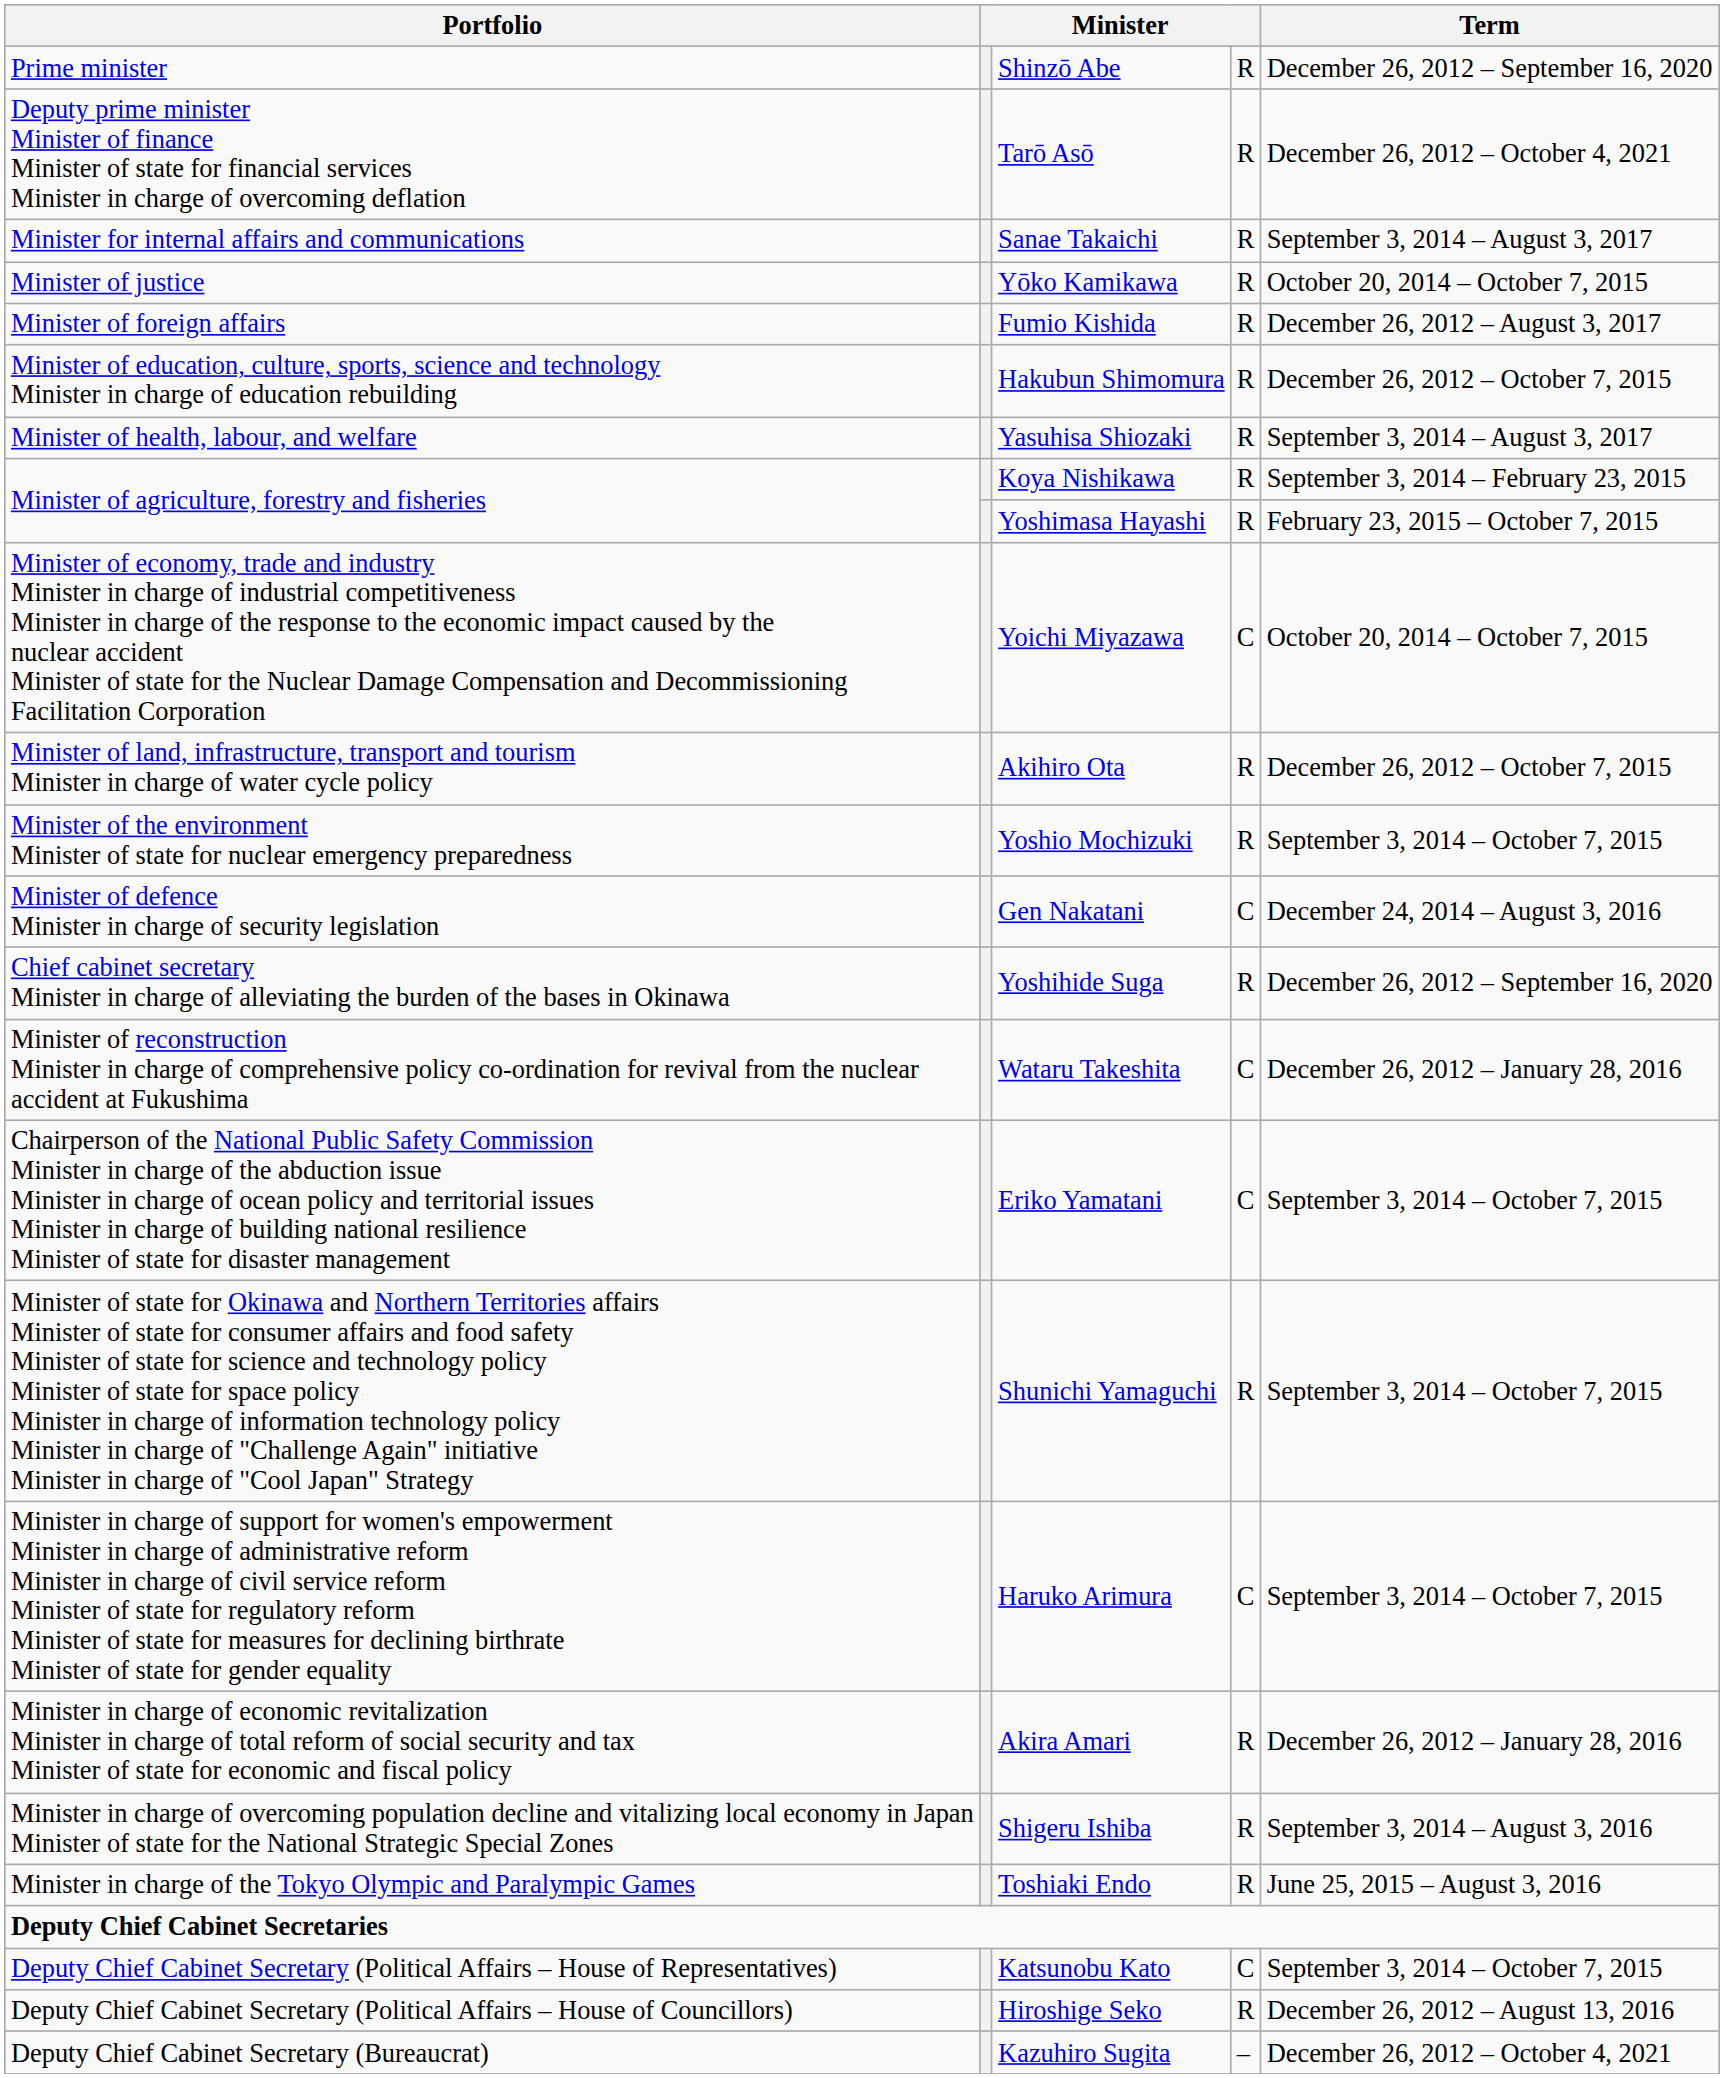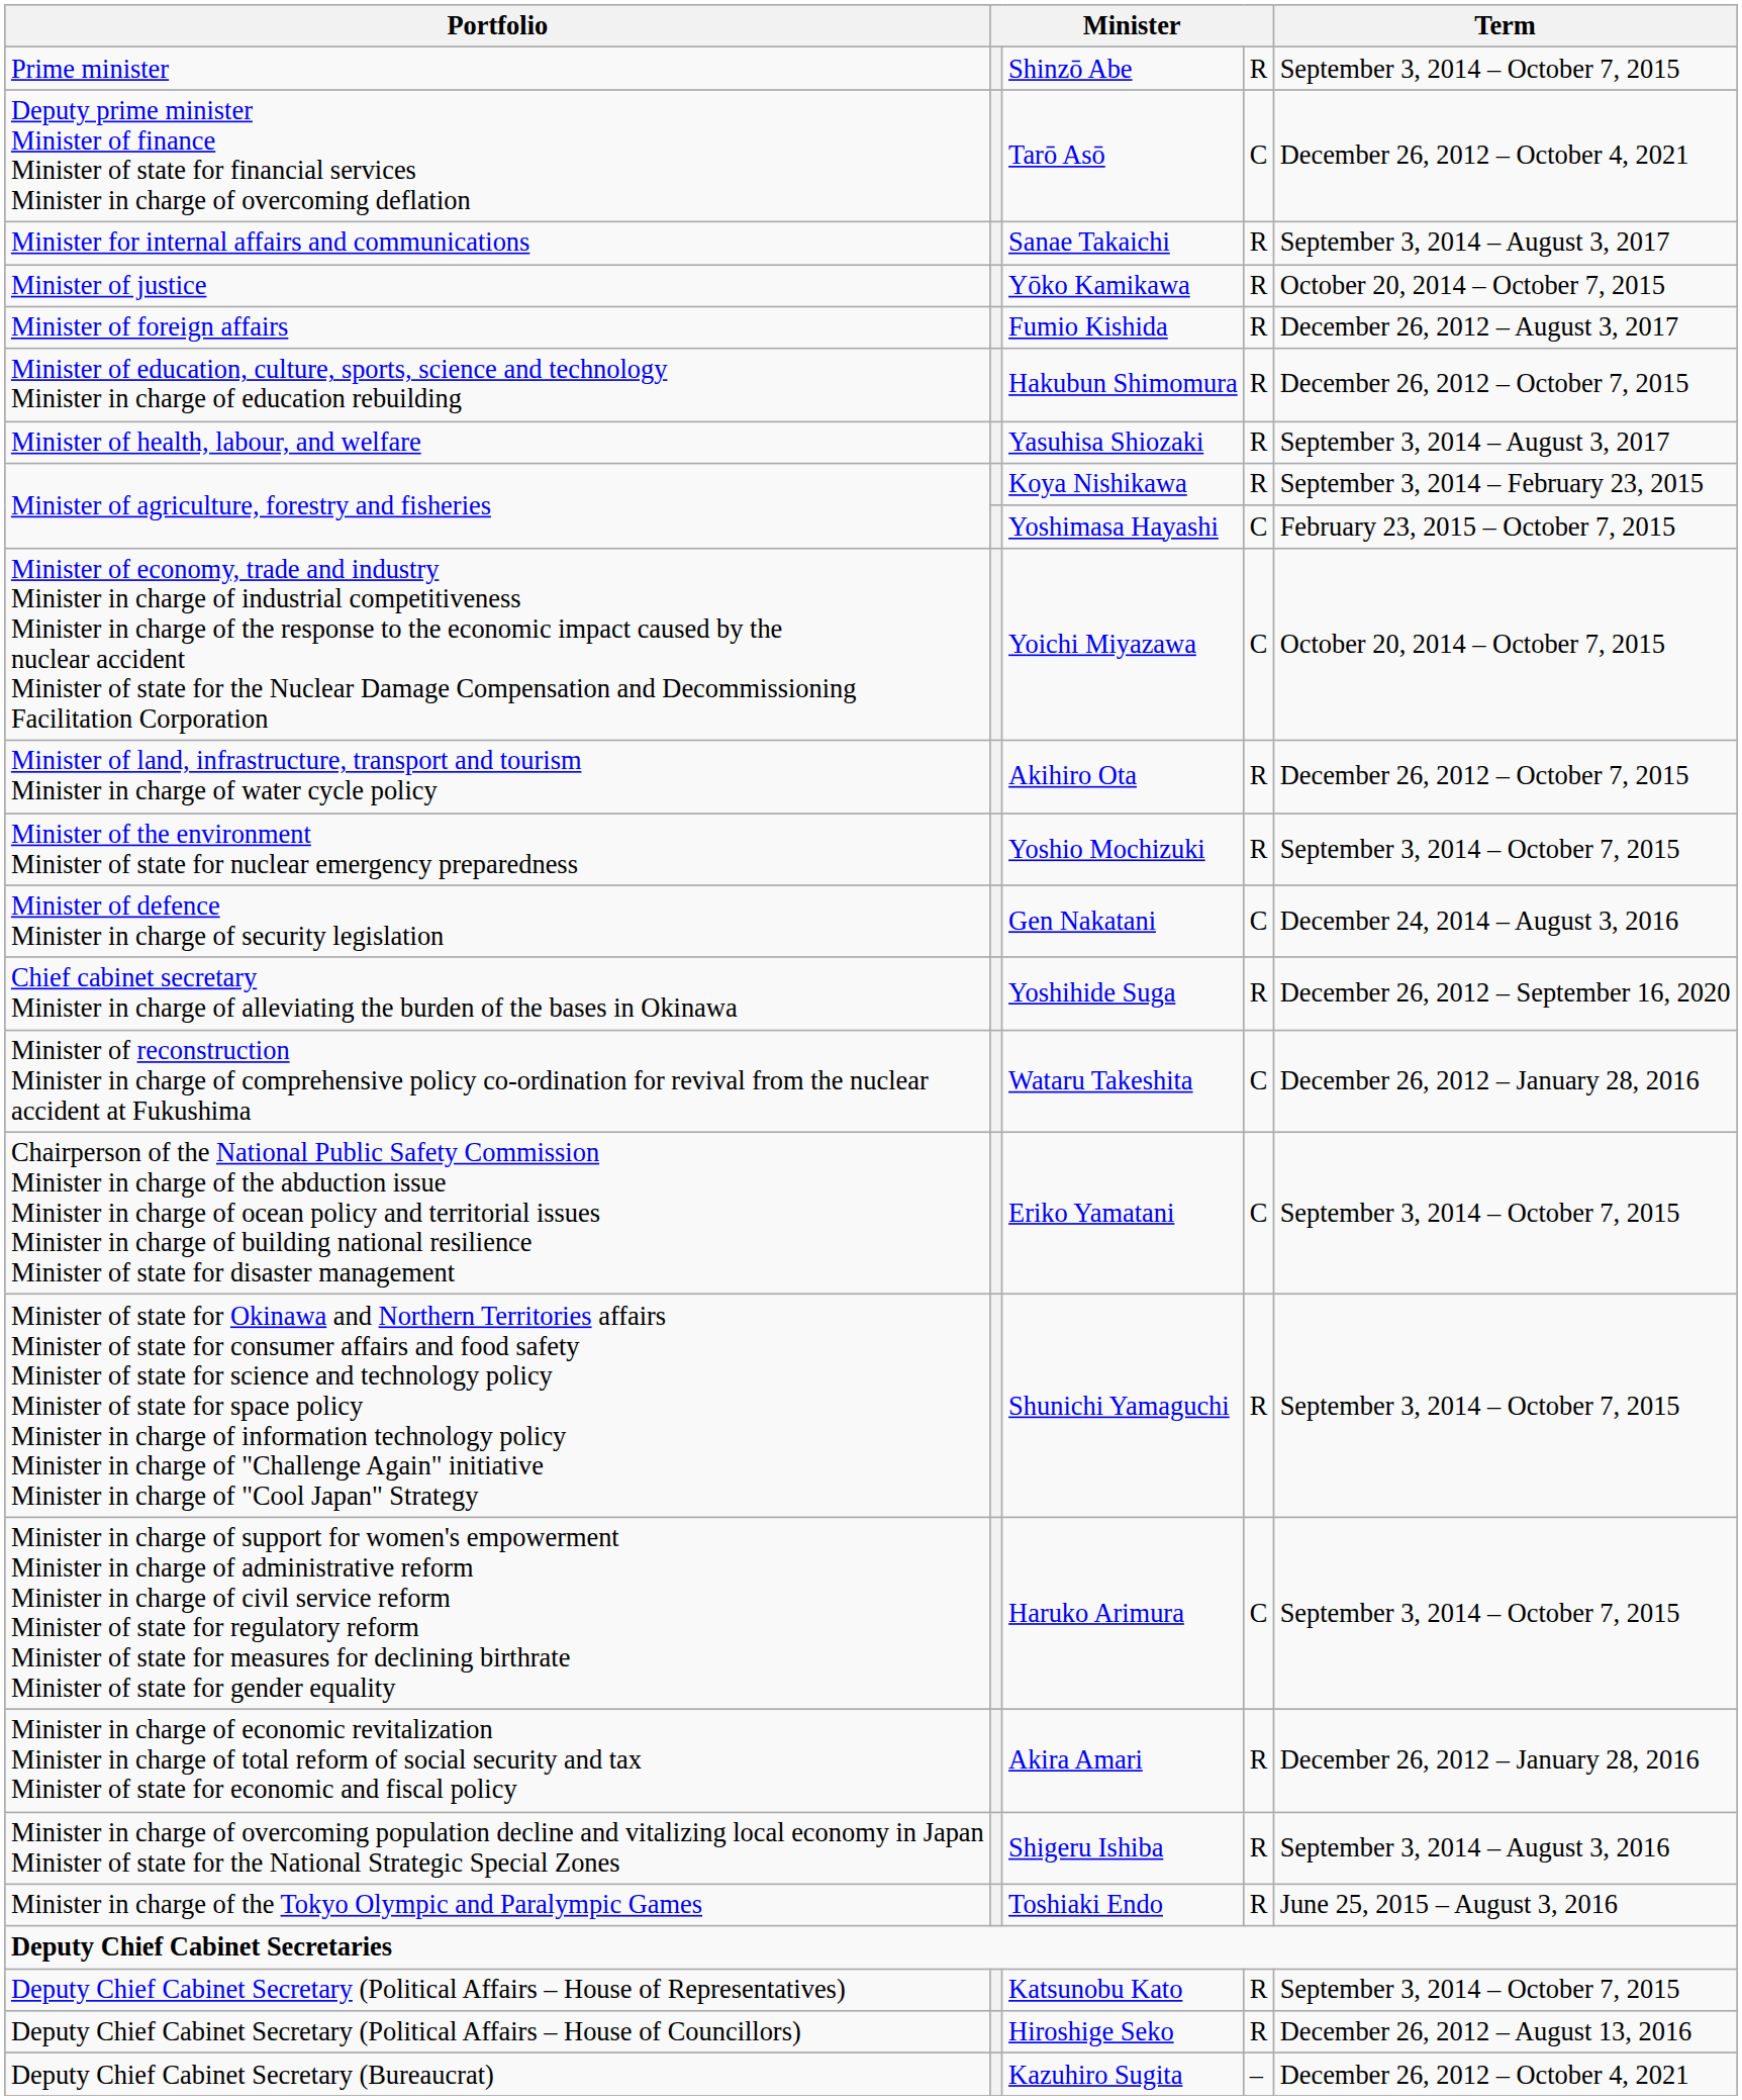Shinzō Abe | column 5: December 26, 2012 – September 16, 2020 -> September 3, 2014 – October 7, 2015
Tarō Asō | column 4: R -> C
Yoshimasa Hayashi | column 4: R -> C
Katsunobu Kato | column 4: C -> R
